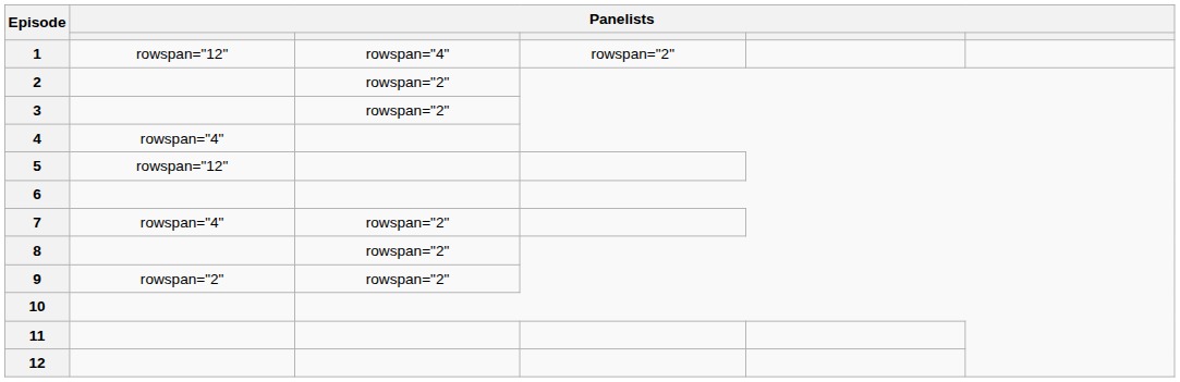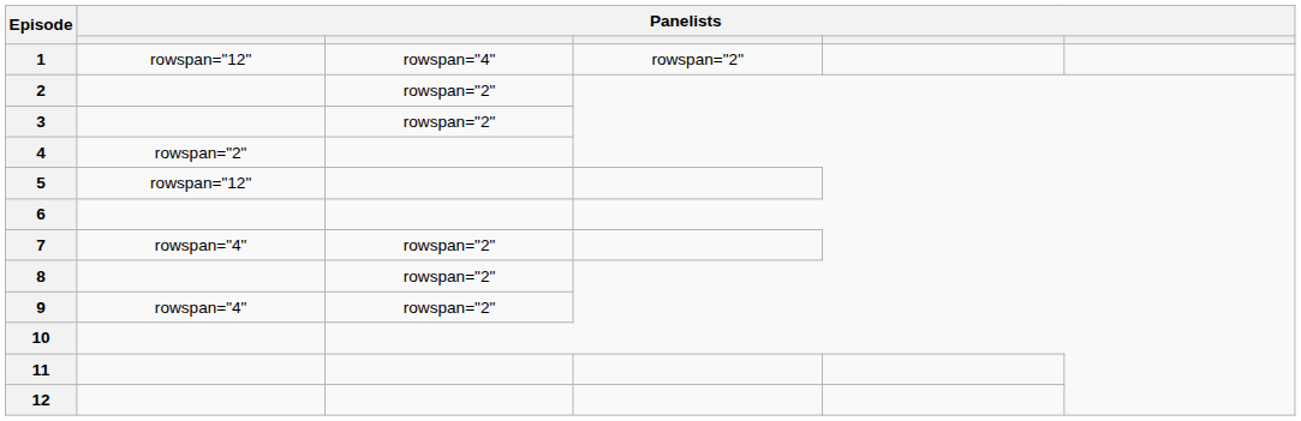4 | column 2: rowspan="4" -> rowspan="2"
9 | column 2: rowspan="2" -> rowspan="4"
